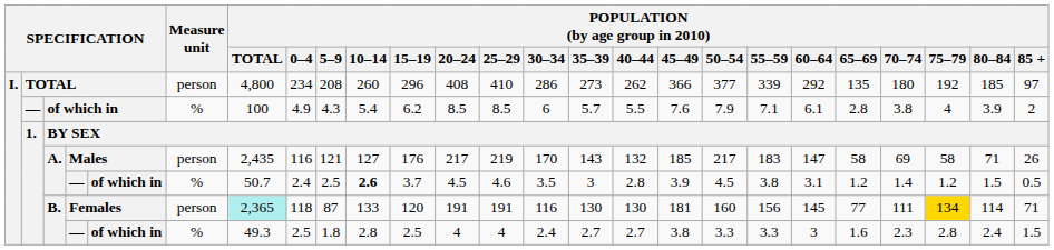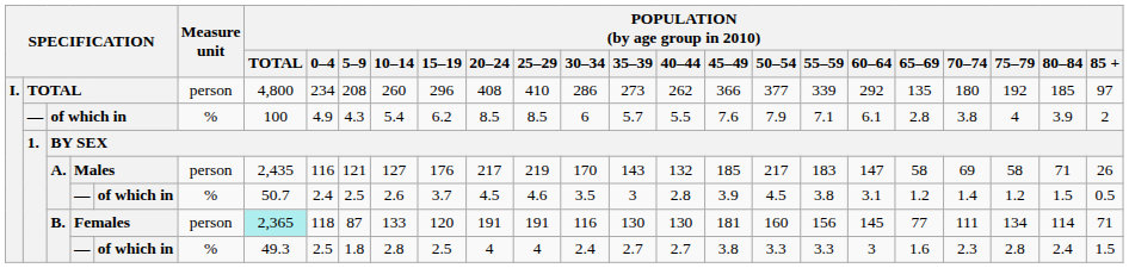A. / — | POPULATION (by age group in 2010) / 10–14: bold -> normal
Females | POPULATION (by age group in 2010) / 75–79: gold background -> no background
